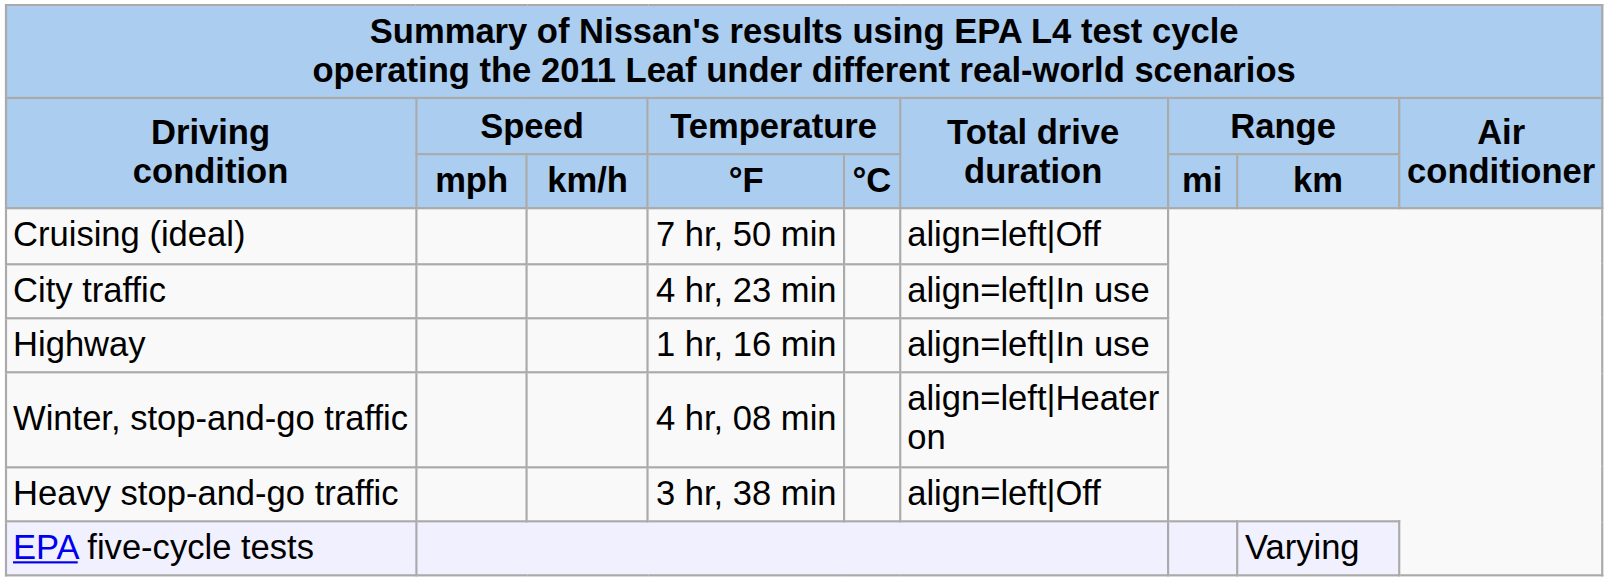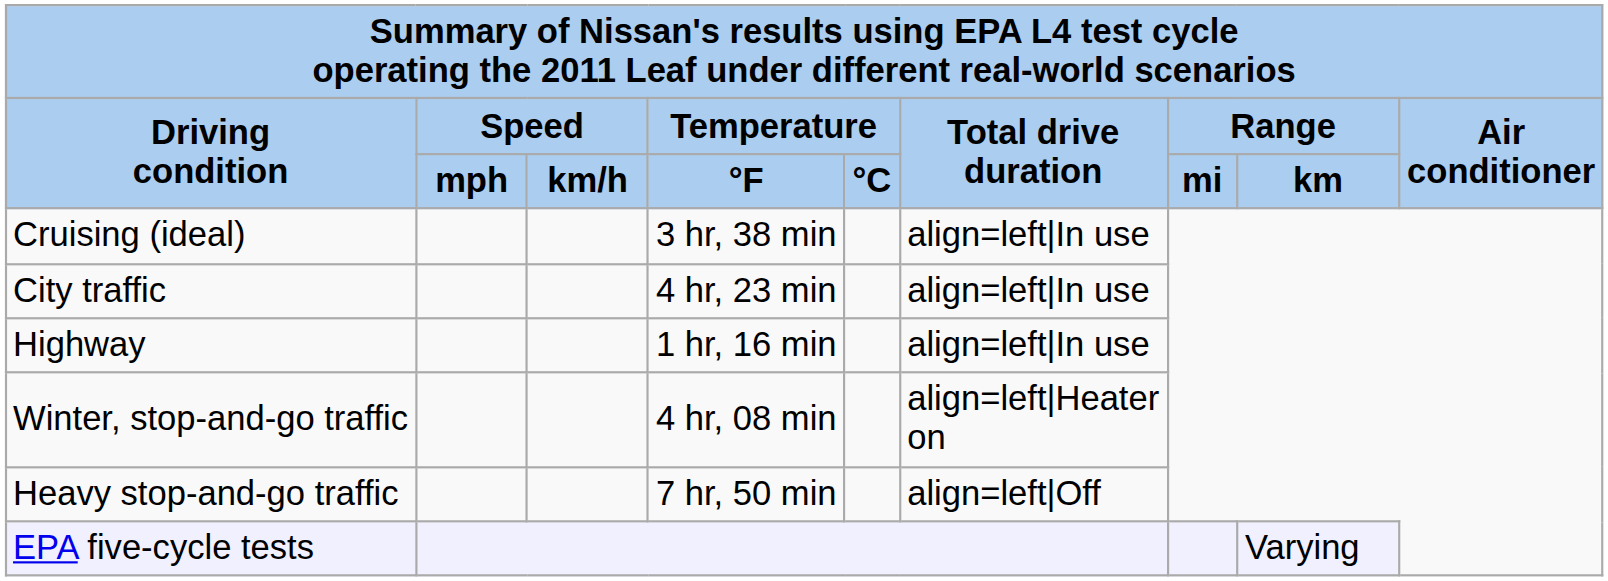Cruising (ideal) | Temperature / °F: 7 hr, 50 min -> 3 hr, 38 min
Cruising (ideal) | Total drive duration: align=left|Off -> align=left|In use
Heavy stop-and-go traffic | Temperature / °F: 3 hr, 38 min -> 7 hr, 50 min
